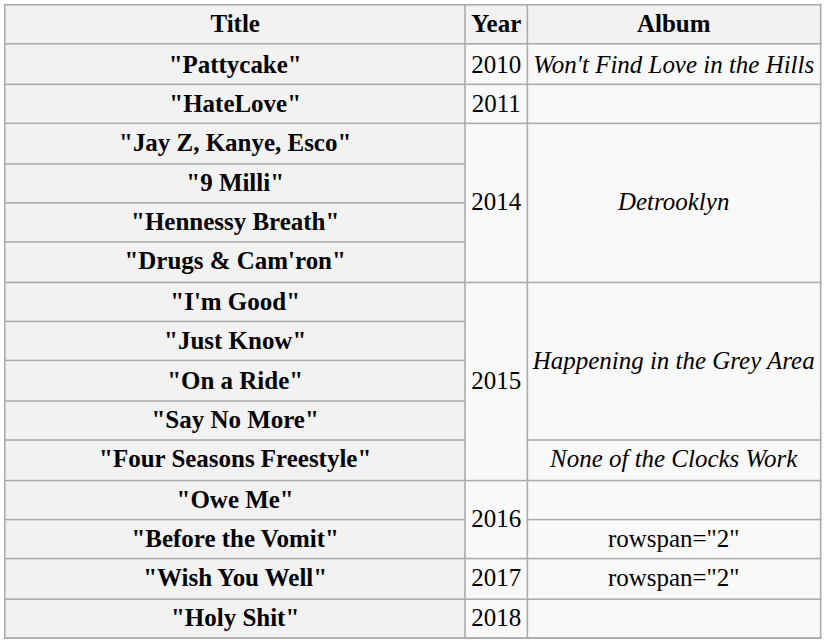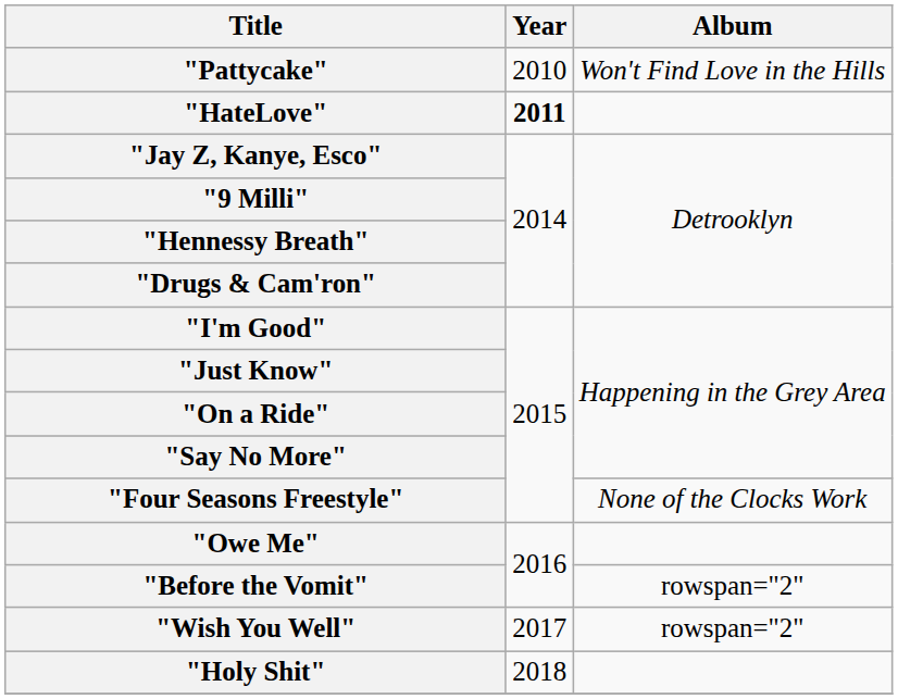"HateLove" | Year: normal -> bold
